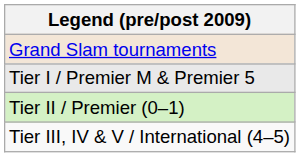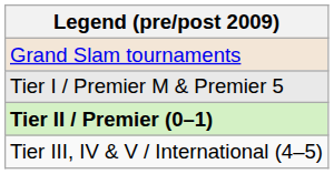row 4 | column 1: normal -> bold
